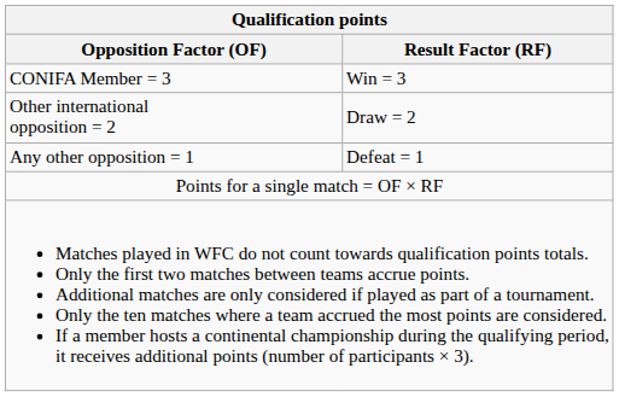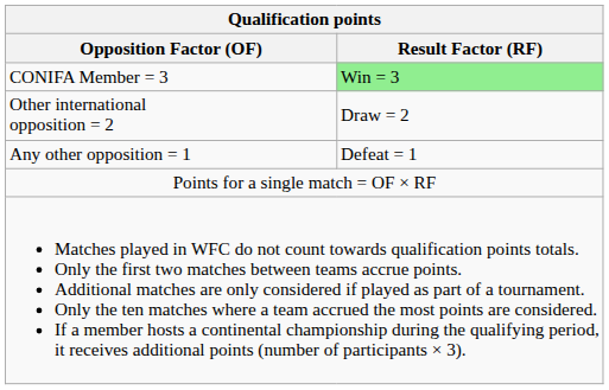CONIFA Member = 3 | Result Factor (RF): no background -> lightgreen background
